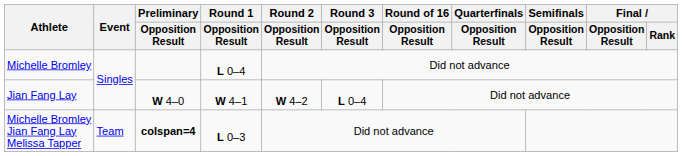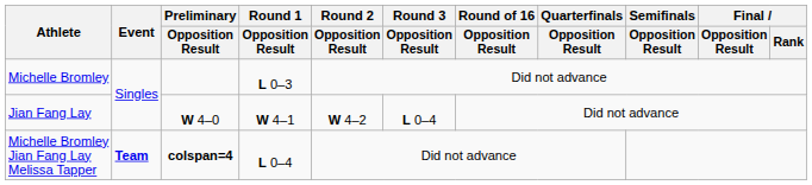Michelle Bromley | Round 1 / Opposition Result: L 0–4 -> L 0–3
Michelle Bromley Jian Fang Lay Melissa Tapper | Event: normal -> bold
Michelle Bromley Jian Fang Lay Melissa Tapper | Round 1 / Opposition Result: L 0–3 -> L 0–4
